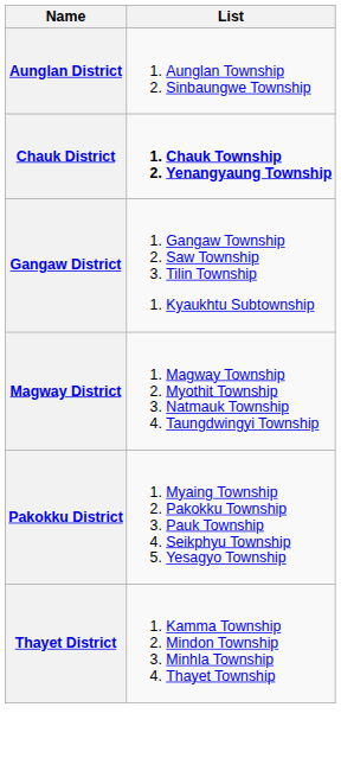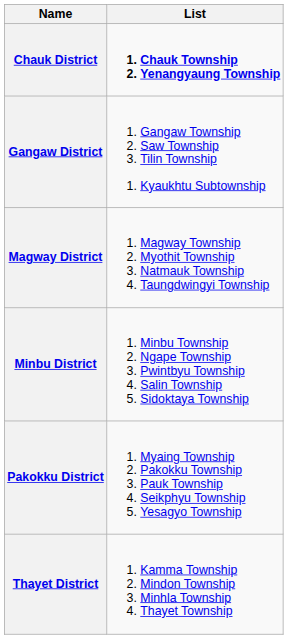- row: Aunglan District | Aunglan Township Sinbaungwe Township
+ row: Minbu District | Minbu Township Ngape Township Pwintbyu Township Salin Township Sidoktaya Township
